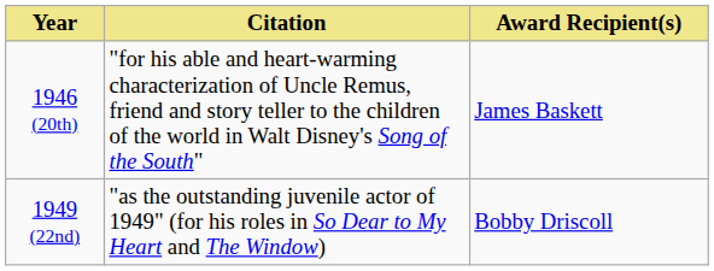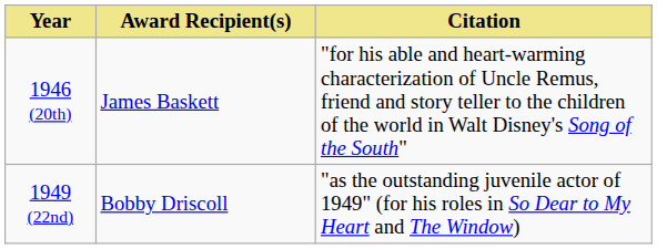columns swapped: Award Recipient(s) <-> Citation
